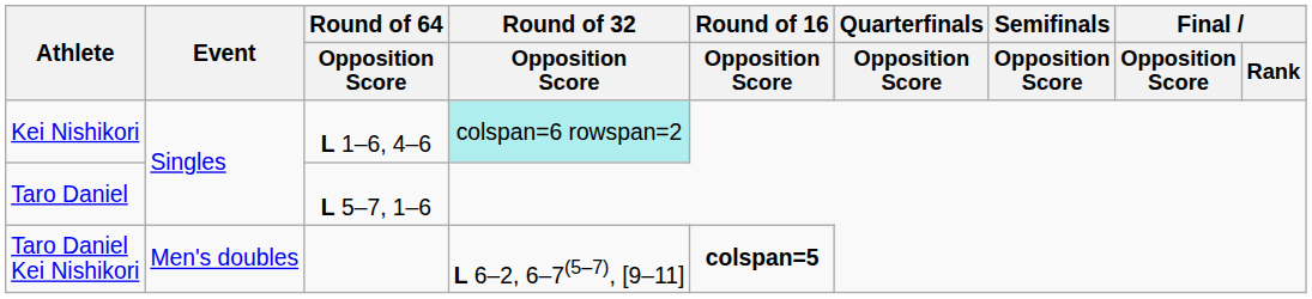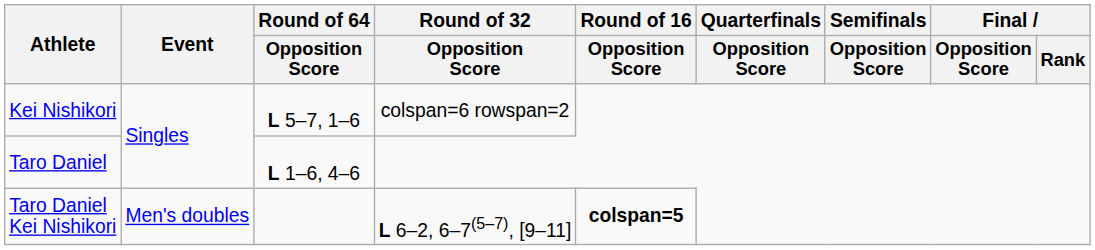Kei Nishikori | Round of 64 / Opposition Score: L 1–6, 4–6 -> L 5–7, 1–6
Kei Nishikori | Round of 32 / Opposition Score: paleturquoise background -> no background
Taro Daniel | Round of 64 / Opposition Score: L 5–7, 1–6 -> L 1–6, 4–6
